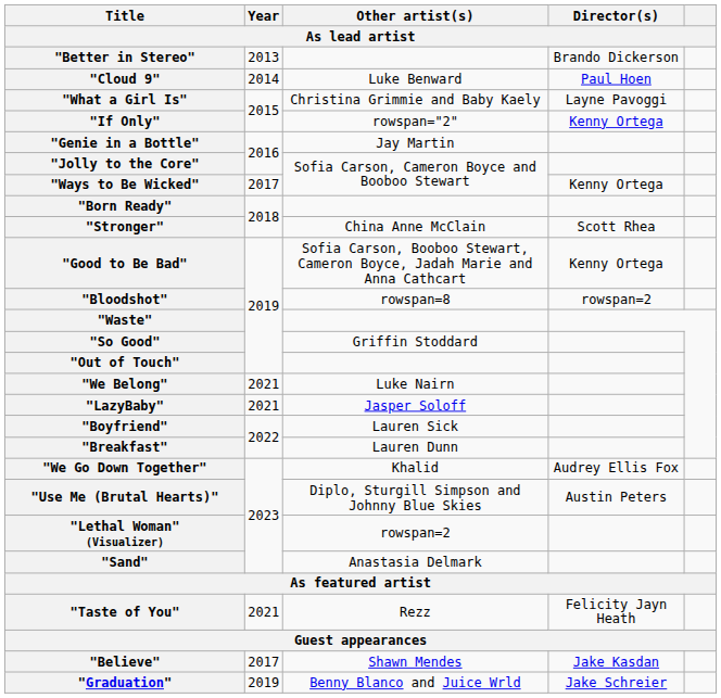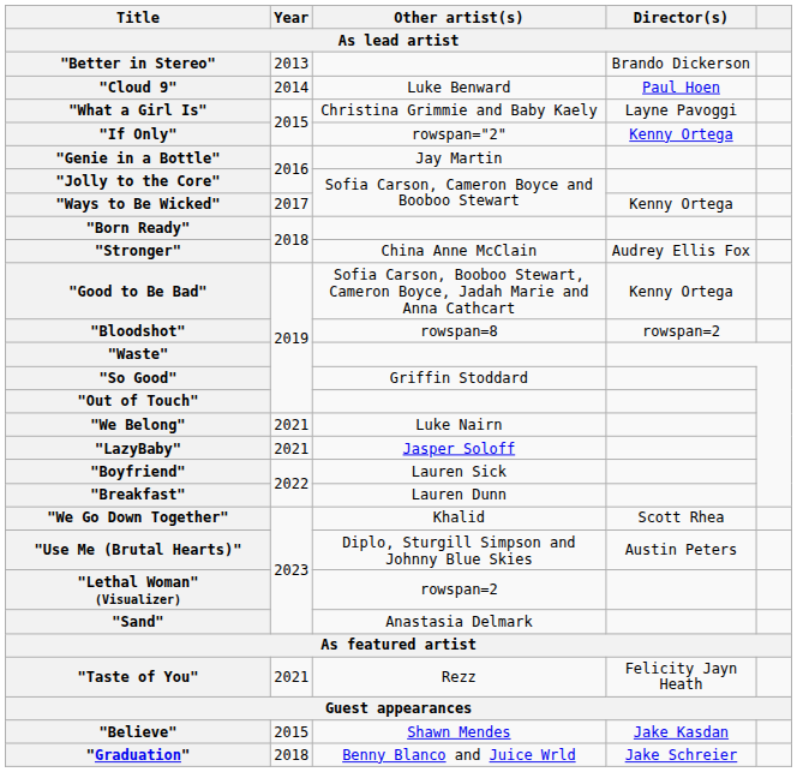"Stronger" | Director(s): Scott Rhea -> Audrey Ellis Fox
"We Go Down Together" | Director(s): Audrey Ellis Fox -> Scott Rhea
"Believe" | Year: 2017 -> 2015
"Graduation" | Year: 2019 -> 2018
